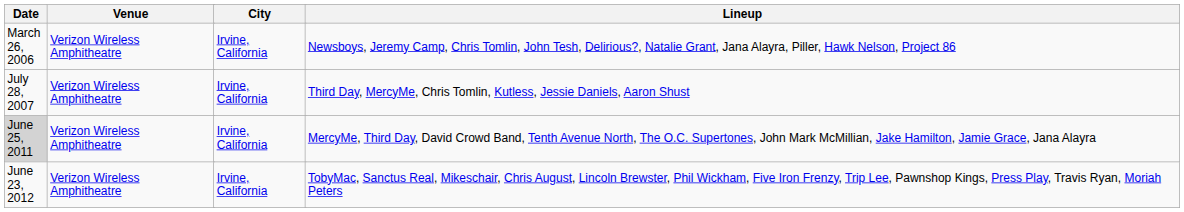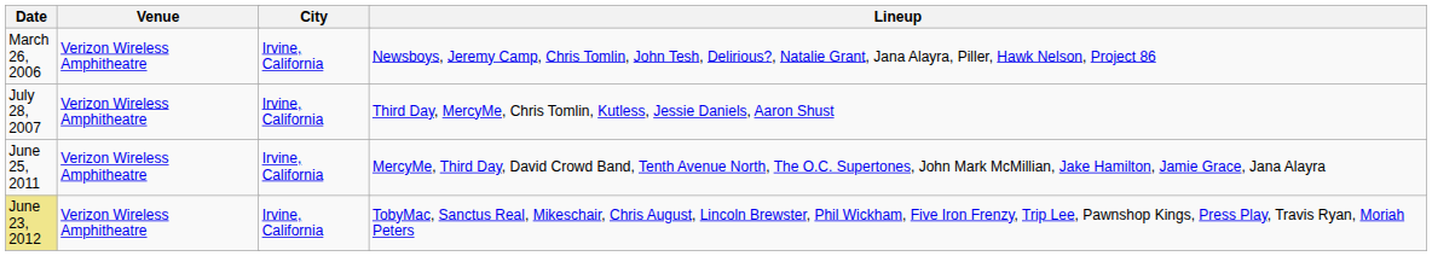June 25, 2011 | Date: lightgrey background -> no background
June 23, 2012 | Date: no background -> khaki background
